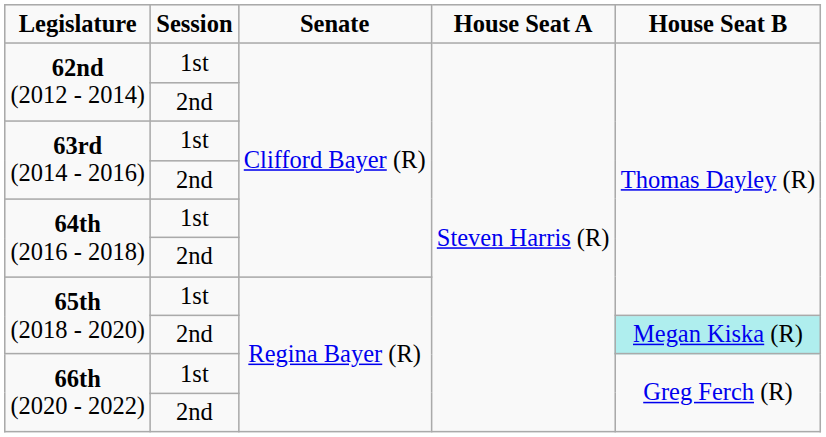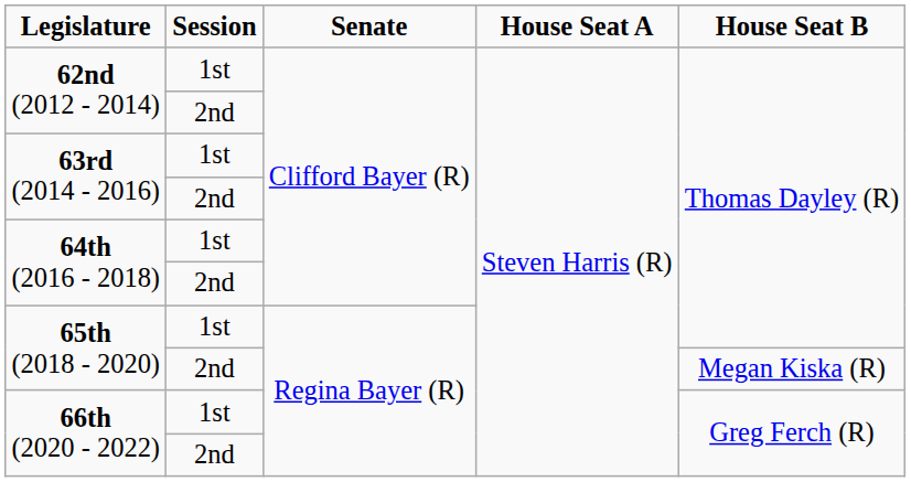65th (2018 - 2020) / 2nd | House Seat B: paleturquoise background -> no background
